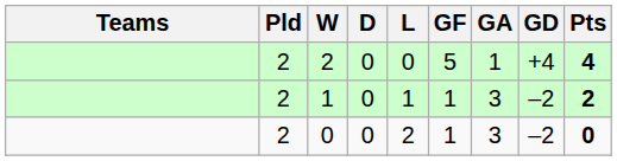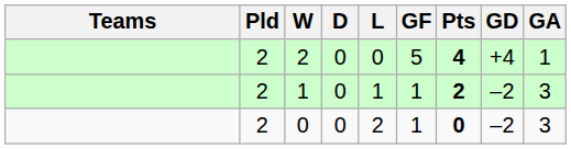columns swapped: GA <-> Pts
